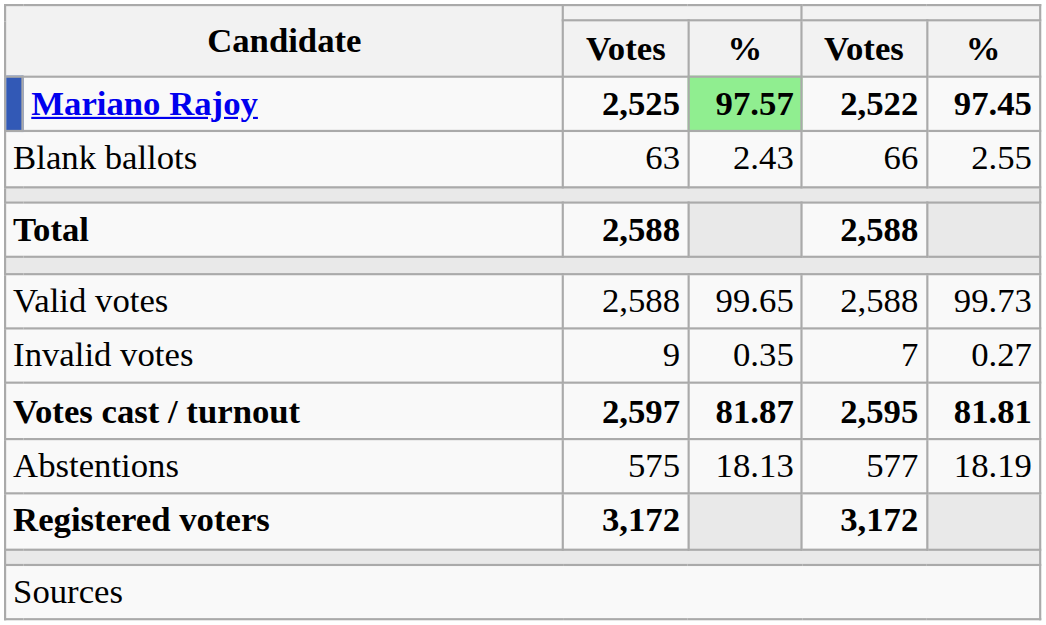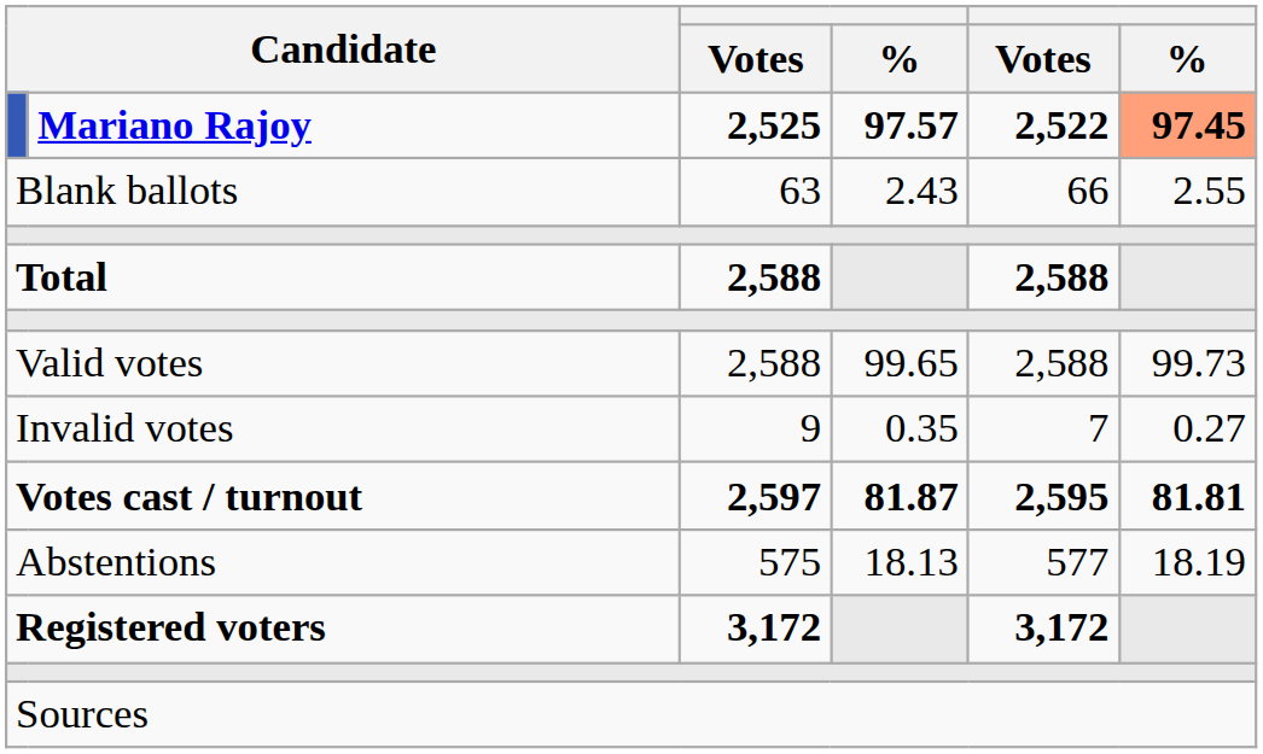Mariano Rajoy | column 4: lightgreen background -> no background
Mariano Rajoy | column 6: no background -> lightsalmon background
